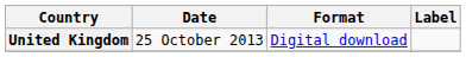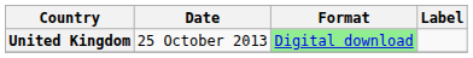United Kingdom | Format: no background -> lightgreen background
